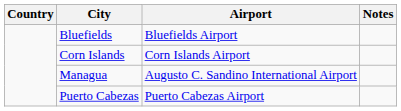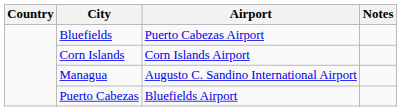Bluefields | Airport: Bluefields Airport -> Puerto Cabezas Airport
Puerto Cabezas | Airport: Puerto Cabezas Airport -> Bluefields Airport
